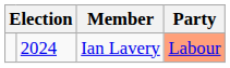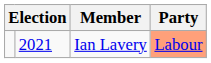Ian Lavery | column 2: 2024 -> 2021
